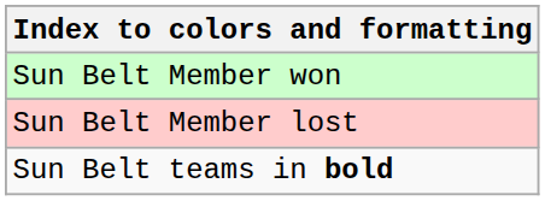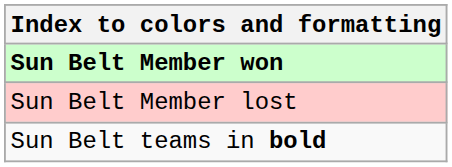row 2 | column 1: normal -> bold
